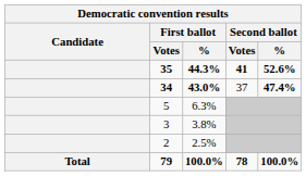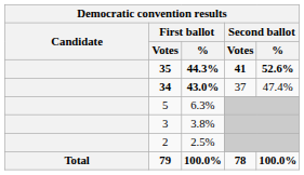34 | Second ballot / %: bold -> normal
